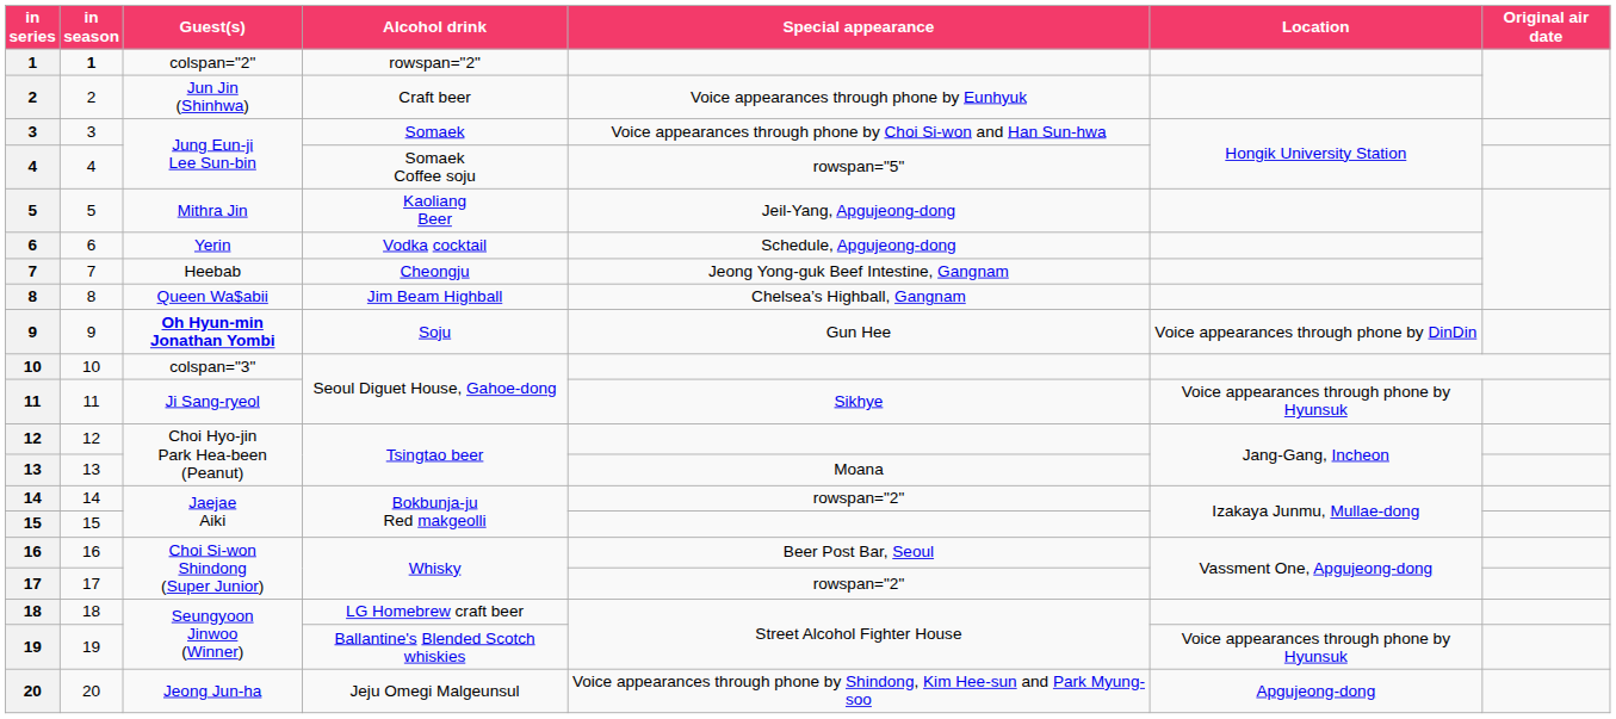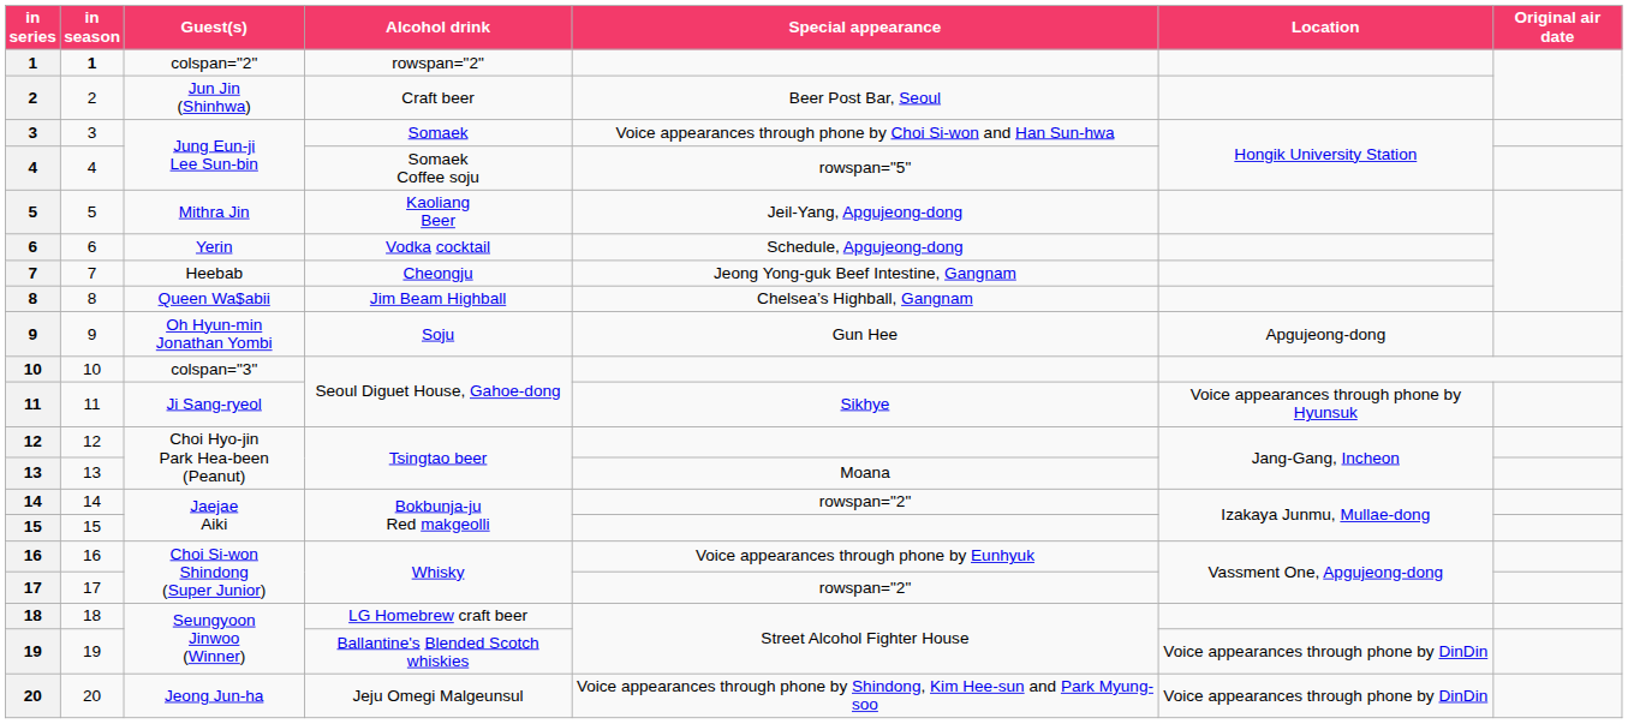row 3 | Special appearance: Voice appearances through phone by Eunhyuk -> Beer Post Bar, Seoul
row 10 | Guest(s): bold -> normal
row 10 | Location: Voice appearances through phone by DinDin -> Apgujeong-dong
row 17 | Special appearance: Beer Post Bar, Seoul -> Voice appearances through phone by Eunhyuk
row 20 | Location: Voice appearances through phone by Hyunsuk -> Voice appearances through phone by DinDin
row 21 | Location: Apgujeong-dong -> Voice appearances through phone by DinDin
